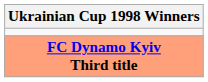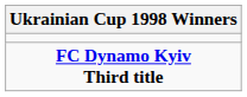row 3 | column 1: lightsalmon background -> no background
